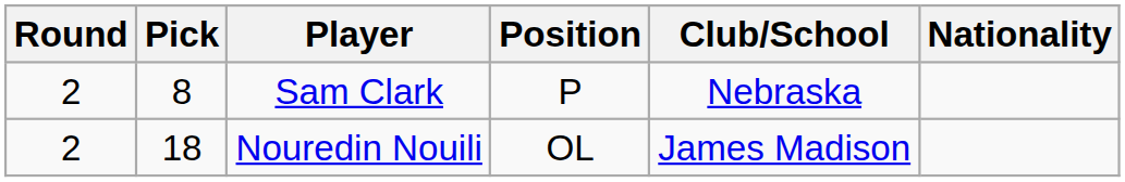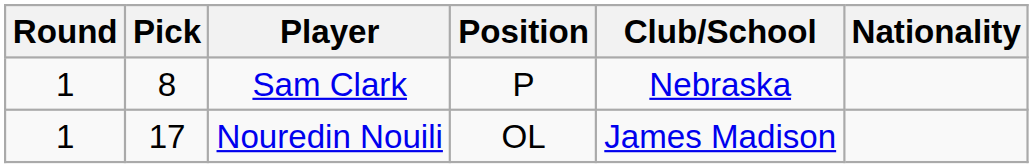Sam Clark | Round: 2 -> 1
Nouredin Nouili | Round: 2 -> 1
Nouredin Nouili | Pick: 18 -> 17
